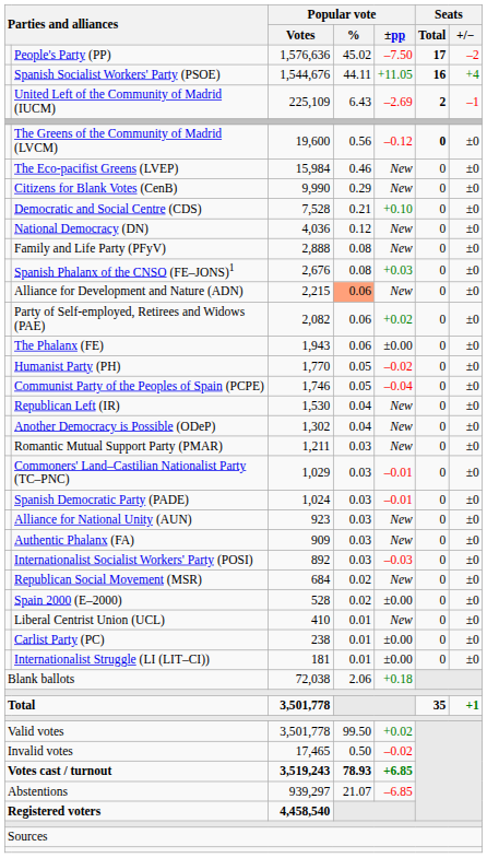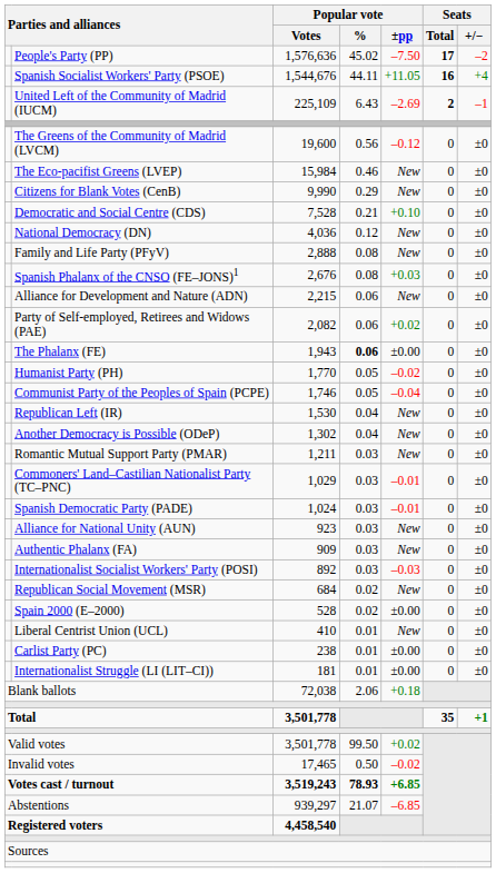The Greens of the Community of Madrid (LVCM) | Seats / Total: bold -> normal
Alliance for Development and Nature (ADN) | Popular vote / %: lightsalmon background -> no background
The Phalanx (FE) | Popular vote / %: normal -> bold
